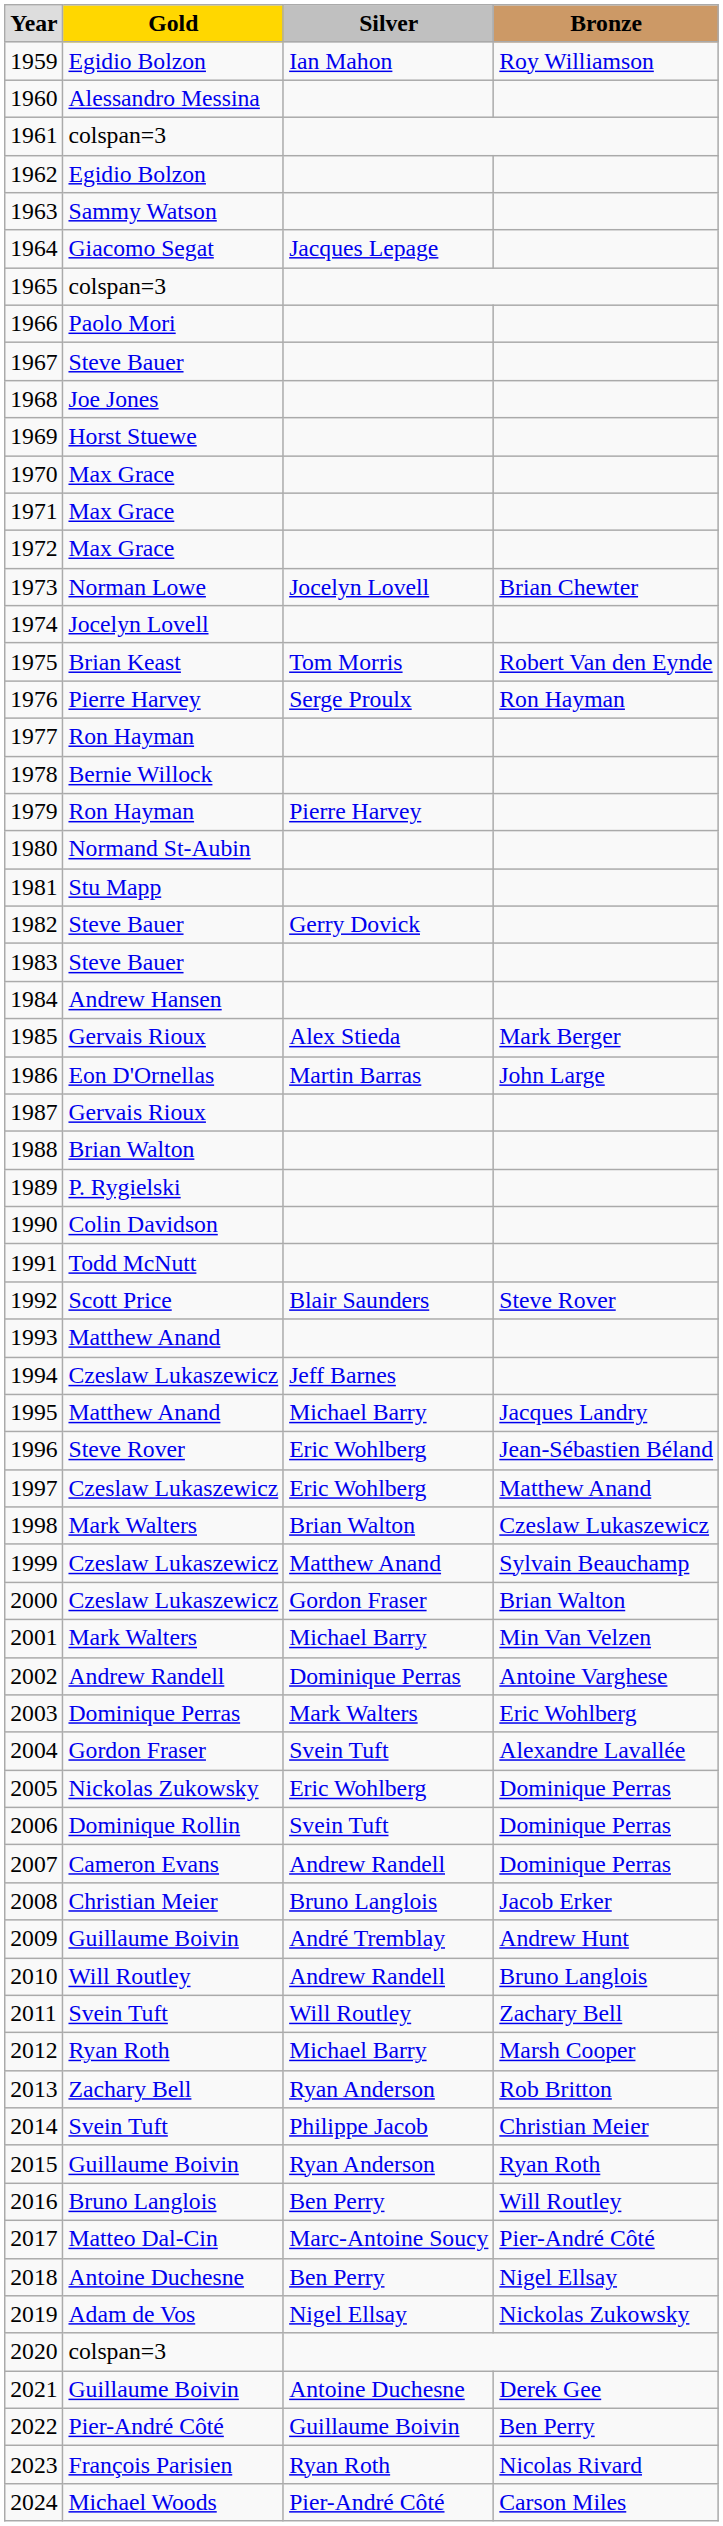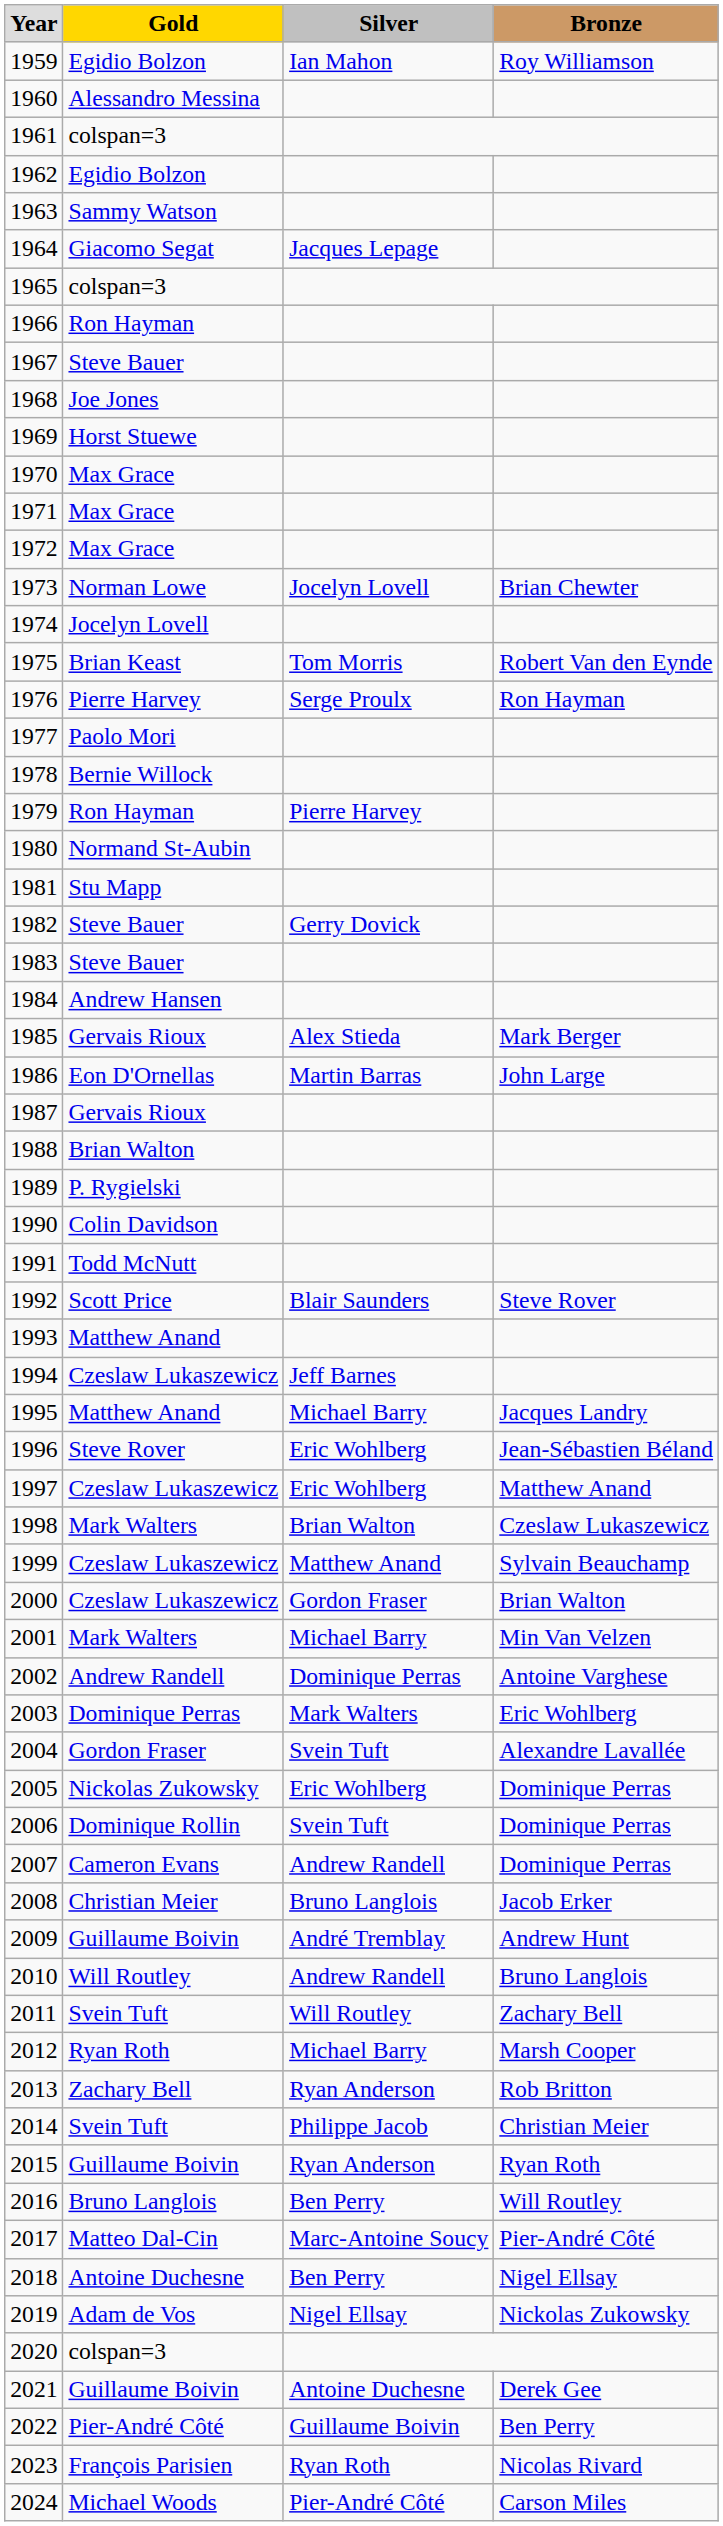1966 | Gold: Paolo Mori -> Ron Hayman
1977 | Gold: Ron Hayman -> Paolo Mori
